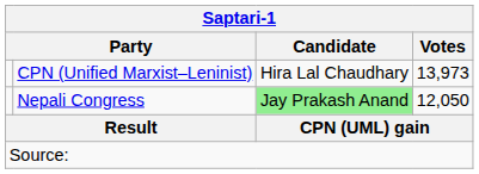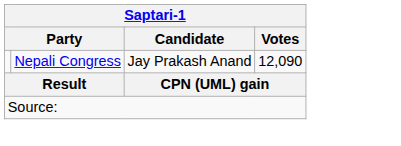- row: CPN (Unified Marxist–Leninist) | Hira Lal Chaudhary | 13,973
Nepali Congress | Candidate: lightgreen background -> no background
Nepali Congress | Votes: 12,050 -> 12,090
